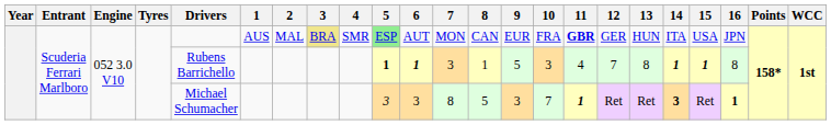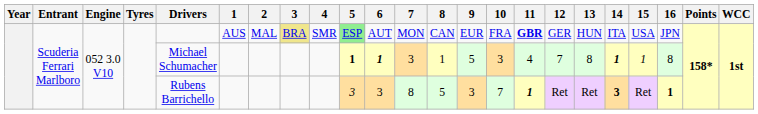row 3 | Drivers: Rubens Barrichello -> Michael Schumacher
row 3 | 15: bold -> normal
row 4 | Drivers: Michael Schumacher -> Rubens Barrichello
